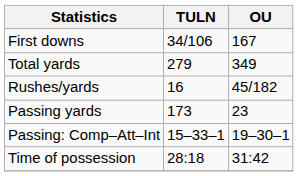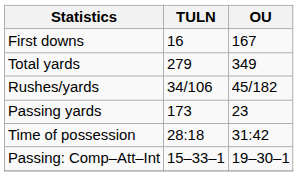First downs | TULN: 34/106 -> 16
Rushes/yards | TULN: 16 -> 34/106
rows swapped: Passing: Comp–Att–Int <-> Time of possession
